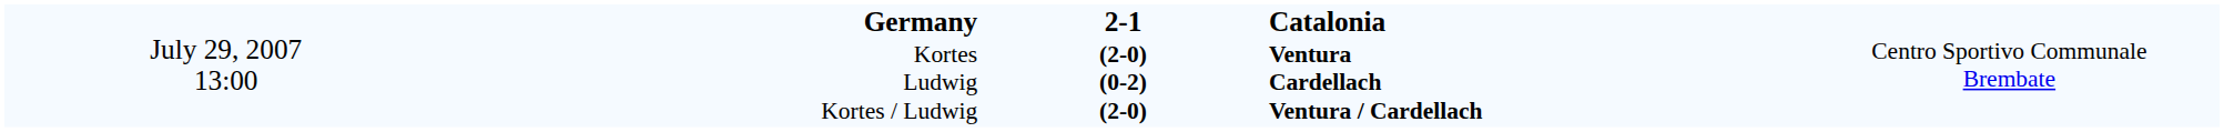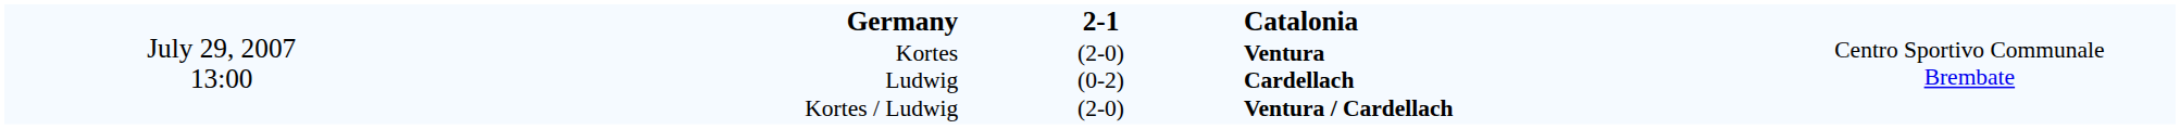Kortes Ludwig Kortes / Ludwig | column 3: bold -> normal
